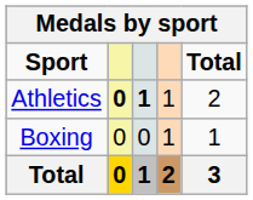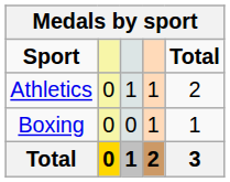Athletics | column 2: bold -> normal
Athletics | column 3: bold -> normal
